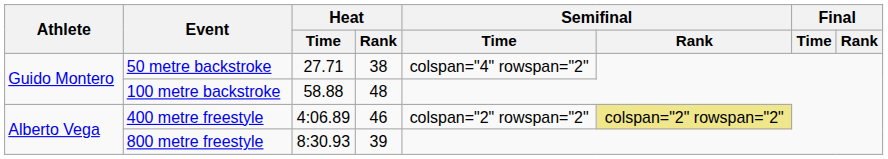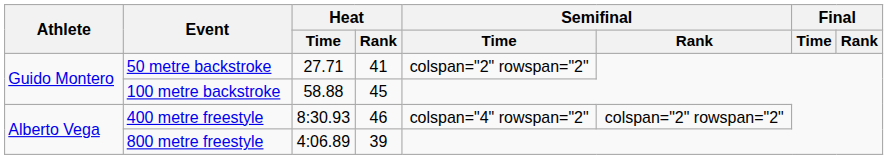50 metre backstroke | Heat / Rank: 38 -> 41
50 metre backstroke | Semifinal / Time: colspan="4" rowspan="2" -> colspan="2" rowspan="2"
100 metre backstroke | Heat / Rank: 48 -> 45
400 metre freestyle | Heat / Time: 4:06.89 -> 8:30.93
400 metre freestyle | Semifinal / Time: colspan="2" rowspan="2" -> colspan="4" rowspan="2"
400 metre freestyle | Semifinal / Rank: khaki background -> no background
800 metre freestyle | Heat / Time: 8:30.93 -> 4:06.89
